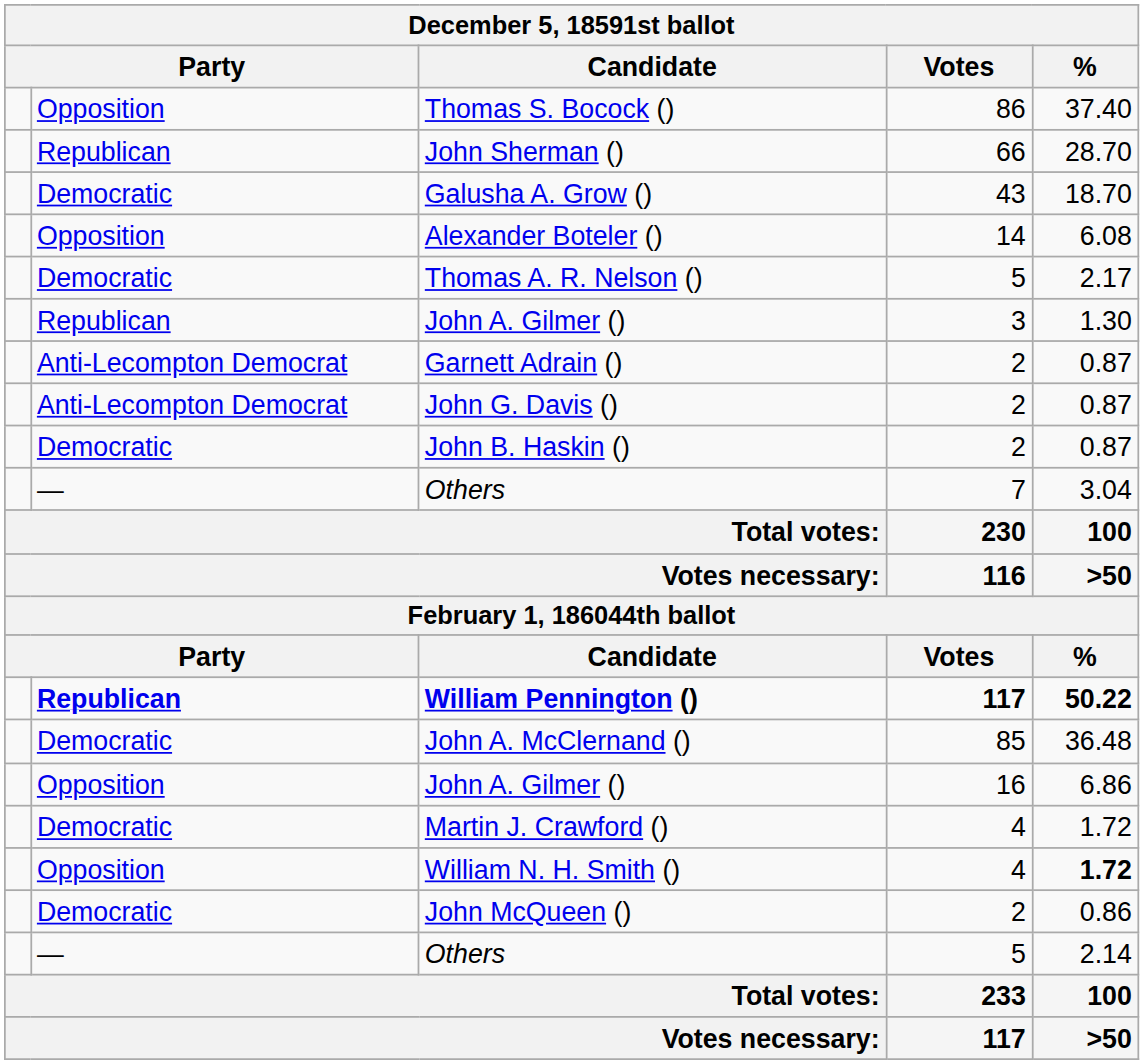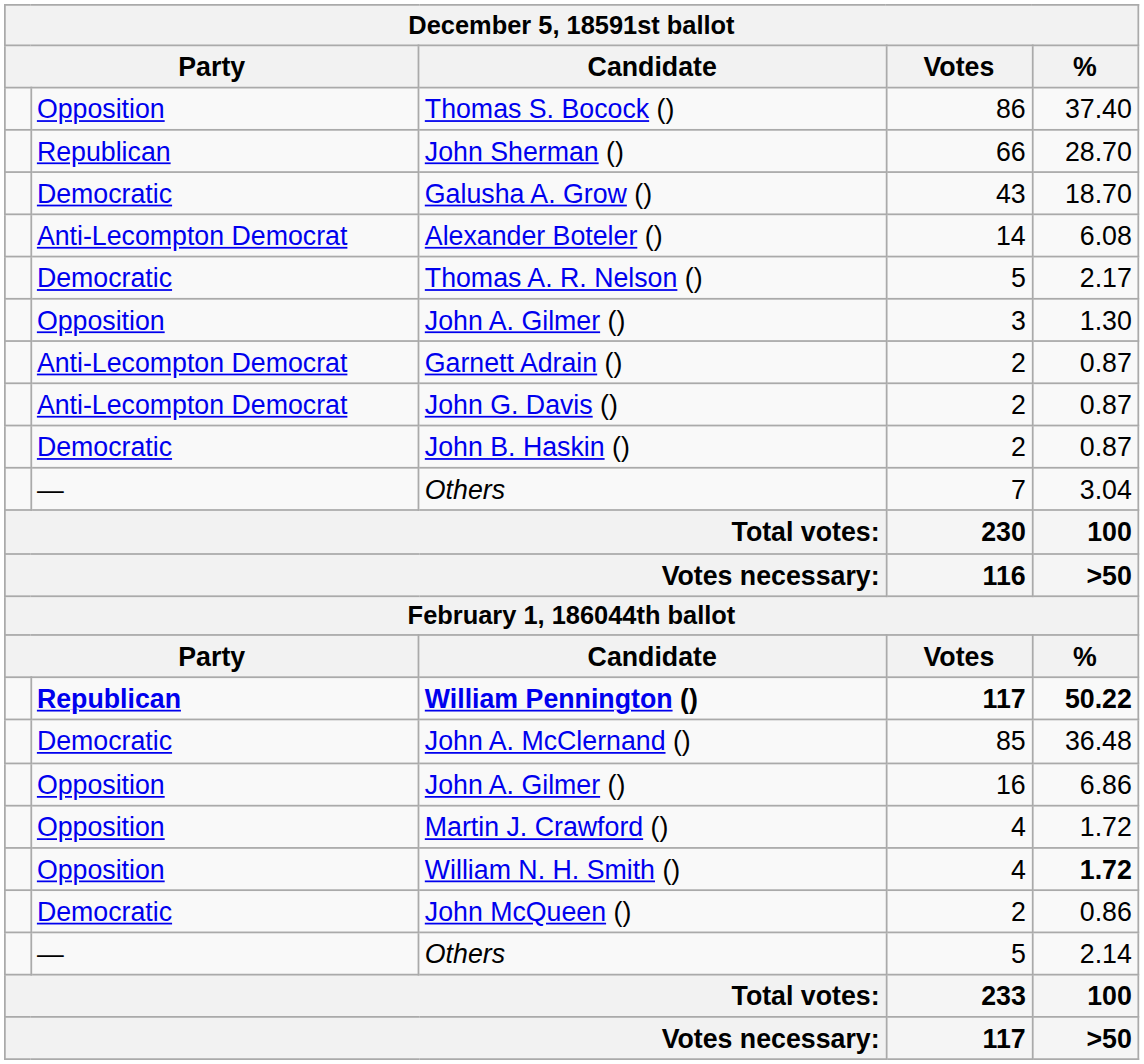Alexander Boteler () | column 2: Opposition -> Anti-Lecompton Democrat
John A. Gilmer () / 3 | column 2: Republican -> Opposition
Martin J. Crawford () | column 2: Democratic -> Opposition
